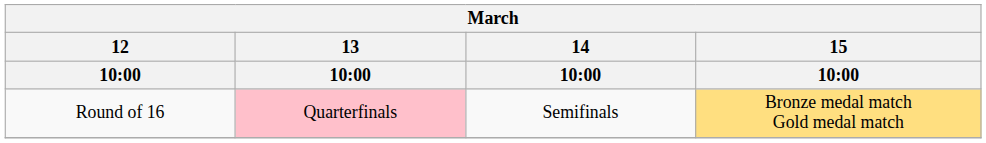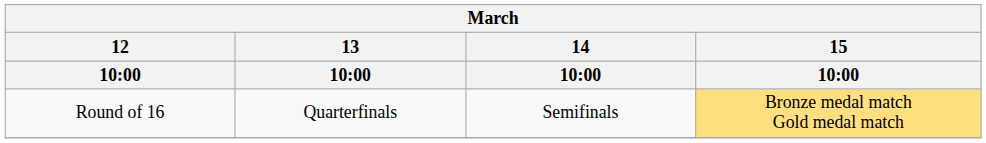Round of 16 | 13 / 10:00: pink background -> no background
